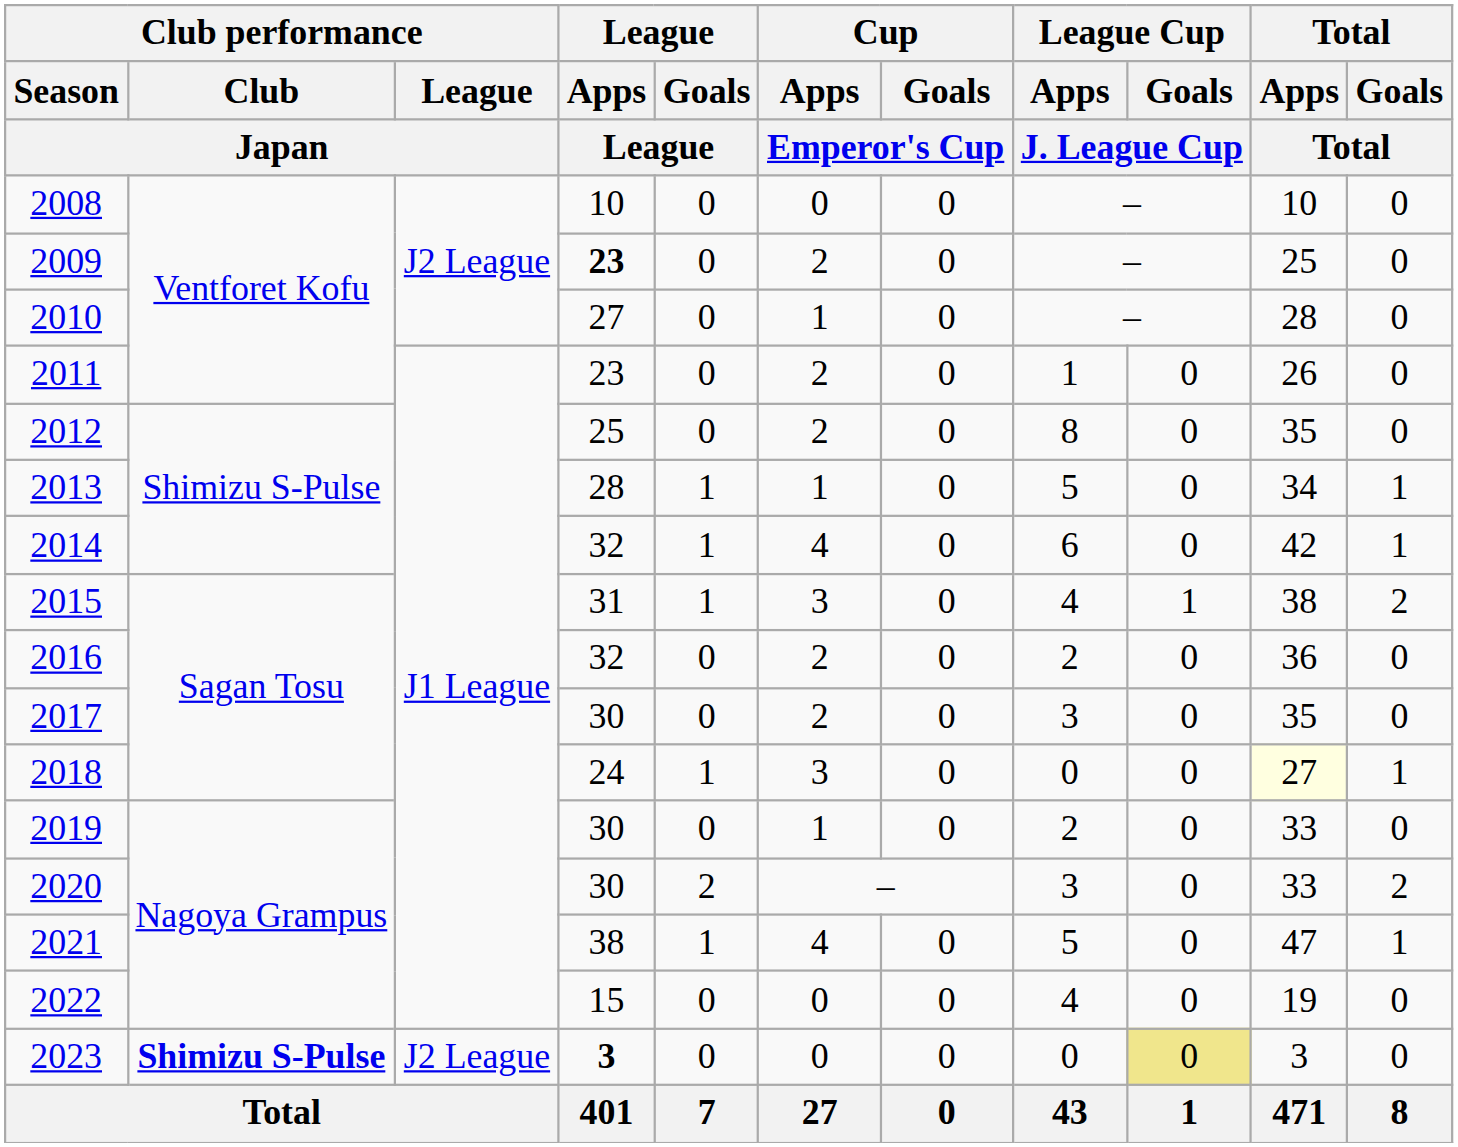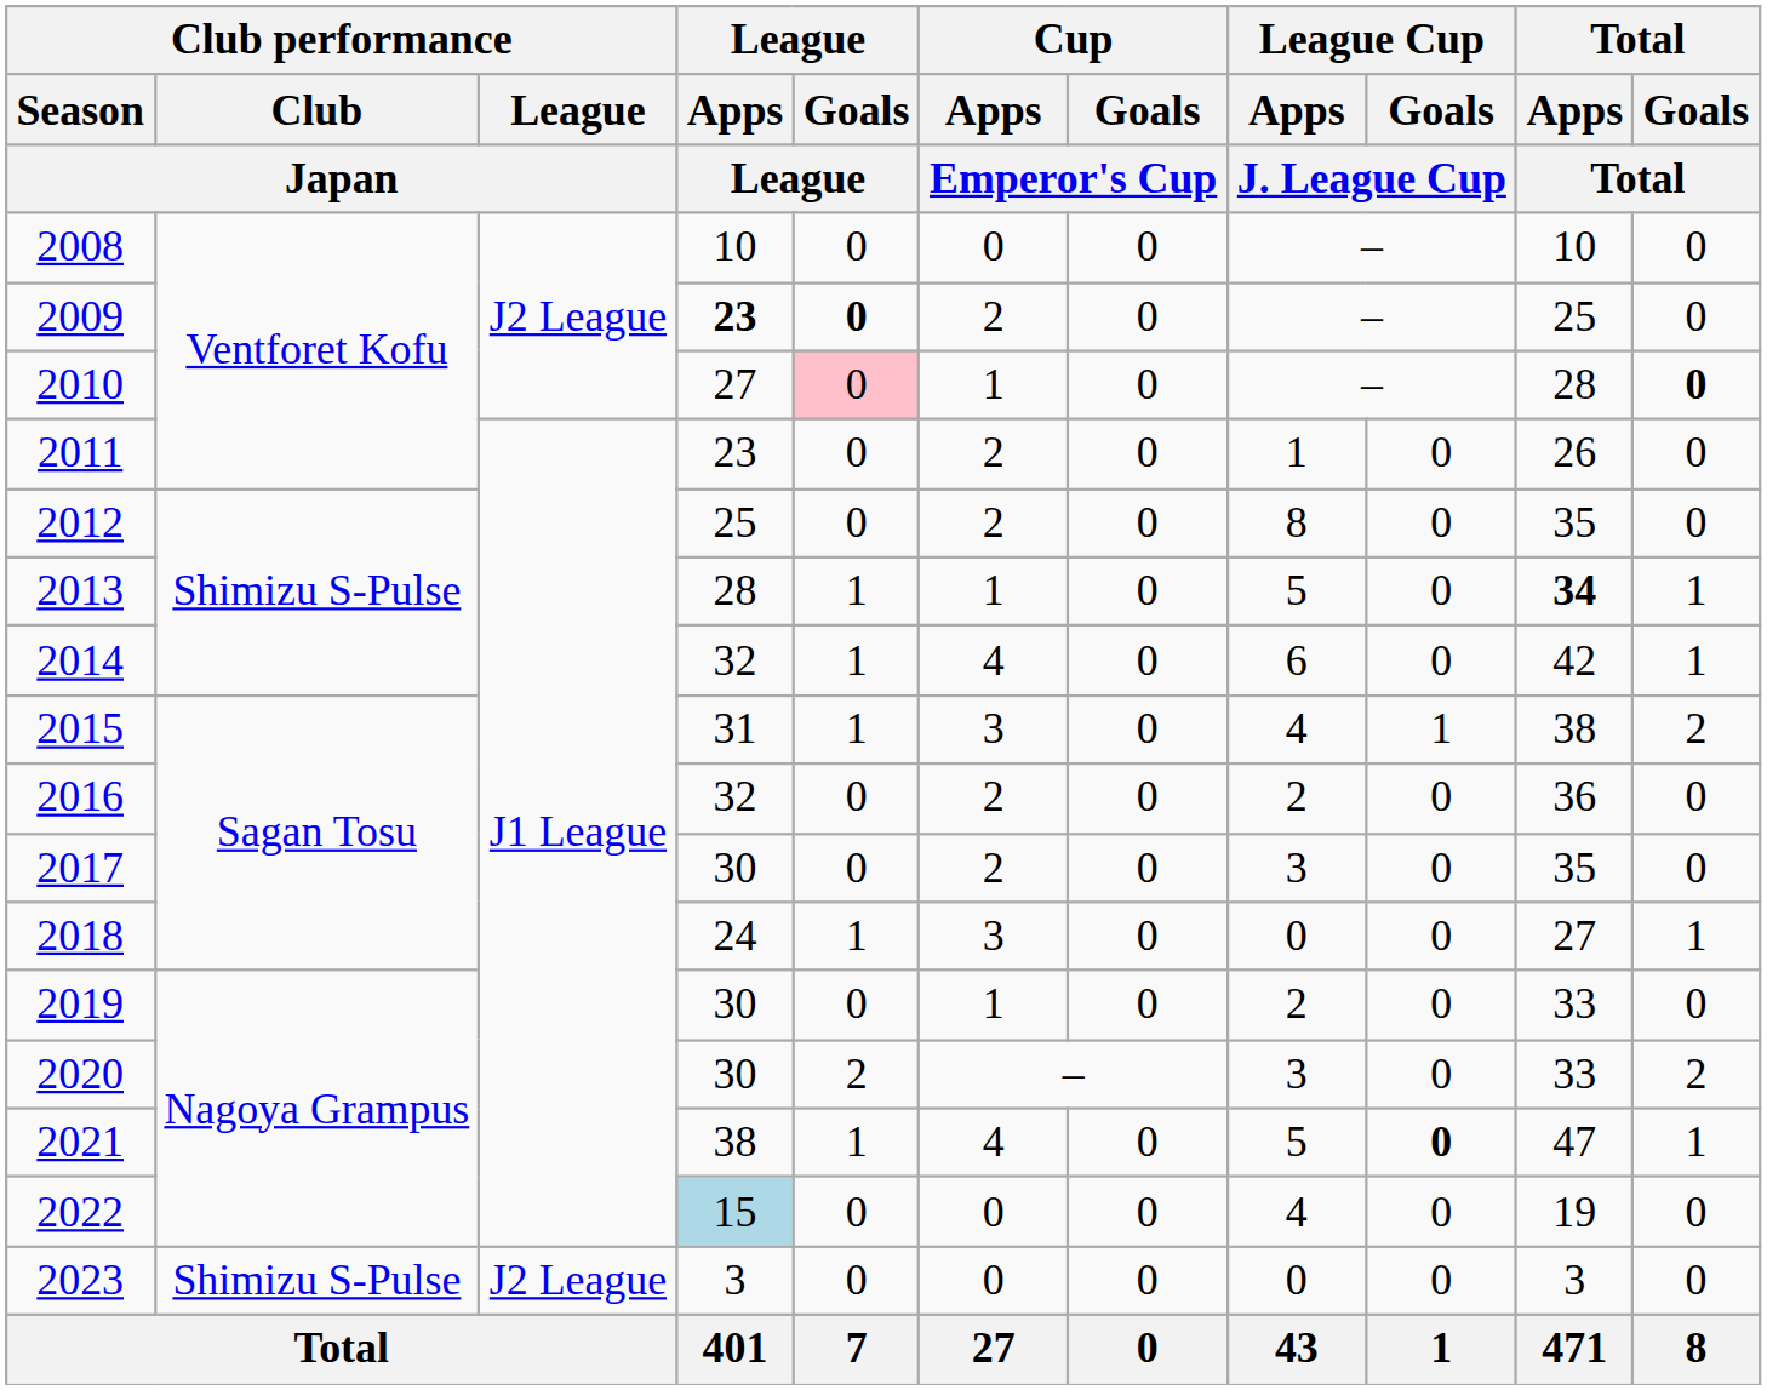2009 | League / Goals / League: normal -> bold
2010 | League / Goals / League: no background -> pink background
2010 | Total / Goals / Total: normal -> bold
2013 | Total / Apps / Total: normal -> bold
2018 | Total / Apps / Total: lightyellow background -> no background
2021 | League Cup / Goals / J. League Cup: normal -> bold
2022 | League / Apps / League: no background -> lightblue background
2023 | Club performance / Club / Japan: bold -> normal
2023 | League / Apps / League: bold -> normal
2023 | League Cup / Goals / J. League Cup: khaki background -> no background
